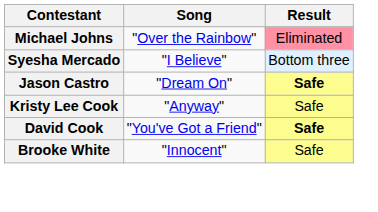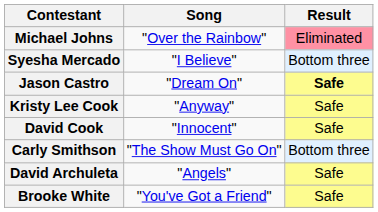David Cook | Song: "You've Got a Friend" -> "Innocent"
David Cook | Result: bold -> normal
+ row: Carly Smithson | "The Show Must Go On" | Bottom three
+ row: David Archuleta | "Angels" | Safe
Brooke White | Song: "Innocent" -> "You've Got a Friend"
